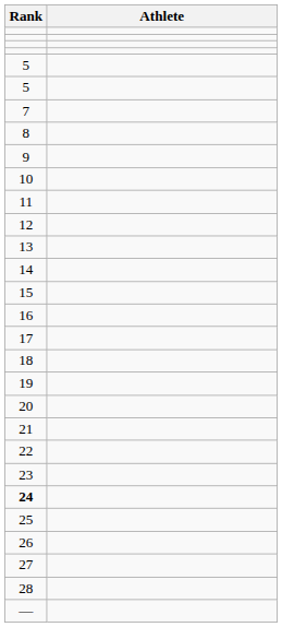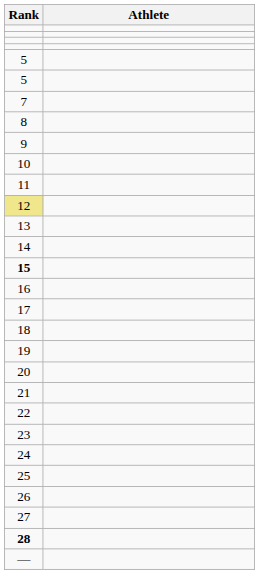row 13 | Rank: no background -> khaki background
row 16 | Rank: normal -> bold
row 25 | Rank: bold -> normal
row 29 | Rank: normal -> bold
